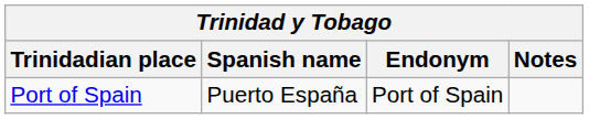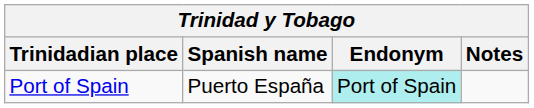row 3 | Endonym: no background -> paleturquoise background
